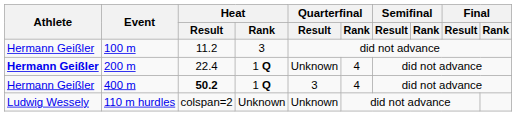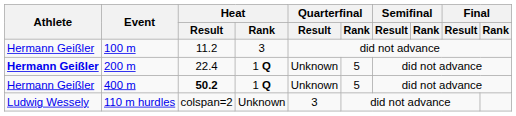200 m | Quarterfinal / Rank: 4 -> 5
400 m | Quarterfinal / Result: 3 -> Unknown
400 m | Quarterfinal / Rank: 4 -> 5
110 m hurdles | Quarterfinal / Result: Unknown -> 3
